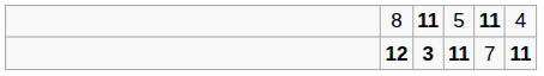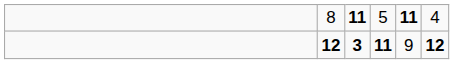row 2 | column 5: 7 -> 9
row 2 | column 6: 11 -> 12
